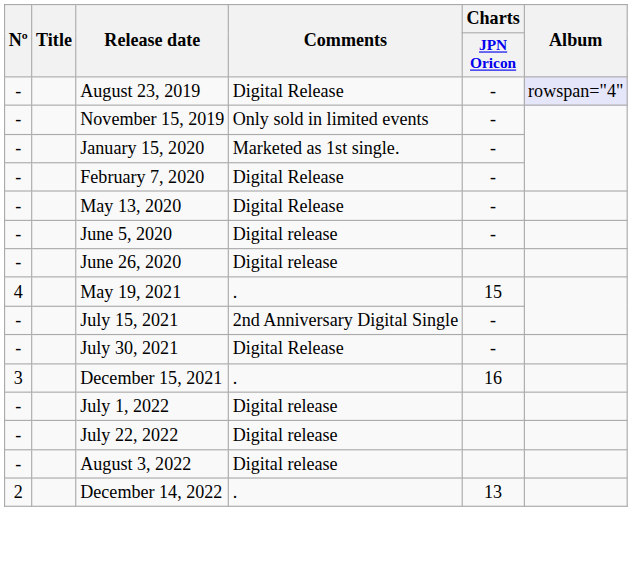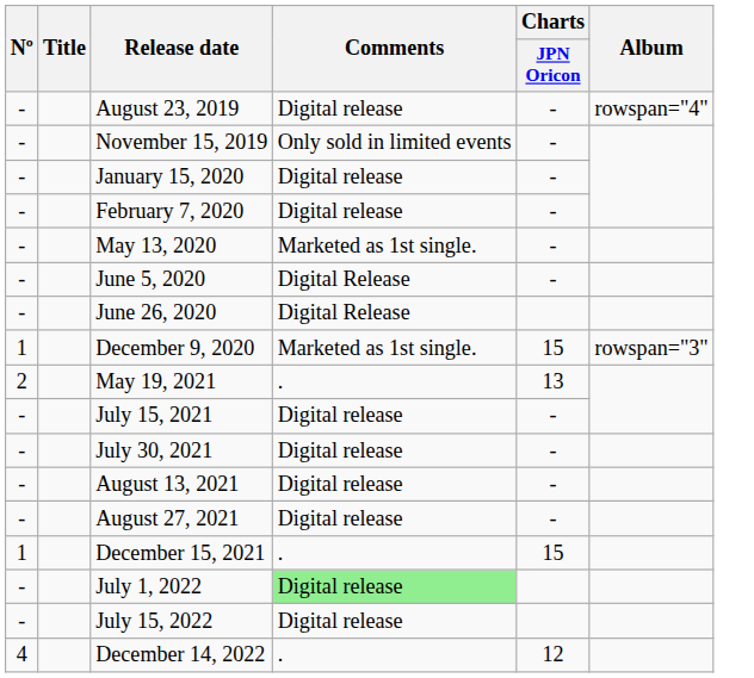August 23, 2019 | Comments: Digital Release -> Digital release
August 23, 2019 | Album: lavender background -> no background
January 15, 2020 | Comments: Marketed as 1st single. -> Digital release
February 7, 2020 | Comments: Digital Release -> Digital release
May 13, 2020 | Comments: Digital Release -> Marketed as 1st single.
June 5, 2020 | Comments: Digital release -> Digital Release
June 26, 2020 | Comments: Digital release -> Digital Release
+ row: 1 | December 9, 2020 | Marketed as 1st single. | 15 | rowspan="3"
May 19, 2021 | Nº: 4 -> 2
May 19, 2021 | Charts / JPN Oricon: 15 -> 13
July 15, 2021 | Comments: 2nd Anniversary Digital Single -> Digital release
July 30, 2021 | Comments: Digital Release -> Digital release
+ row: - | August 13, 2021 | Digital release | -
+ row: - | August 27, 2021 | Digital release | -
December 15, 2021 | Nº: 3 -> 1
December 15, 2021 | Charts / JPN Oricon: 16 -> 15
July 1, 2022 | Comments: no background -> lightgreen background
+ row: - | July 15, 2022 | Digital release
- row: - | July 22, 2022 | Digital release
- row: - | August 3, 2022 | Digital release
December 14, 2022 | Nº: 2 -> 4
December 14, 2022 | Charts / JPN Oricon: 13 -> 12
